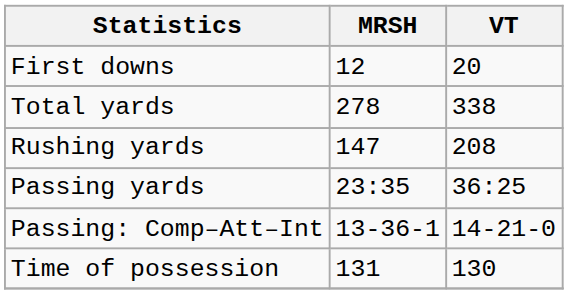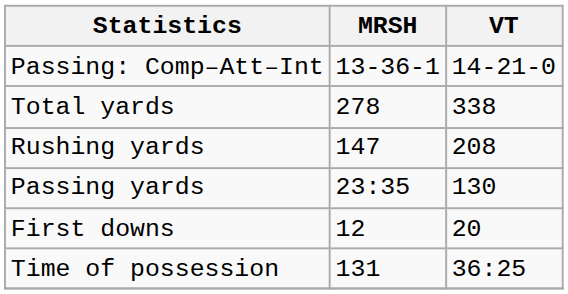rows swapped: First downs <-> Passing: Comp–Att–Int
Passing yards | VT: 36:25 -> 130
Time of possession | VT: 130 -> 36:25
